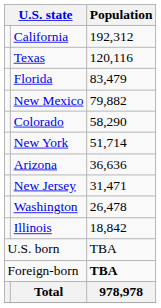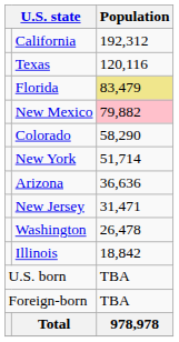Florida | Population: no background -> khaki background
New Mexico | Population: no background -> pink background
Foreign-born | Population: bold -> normal
